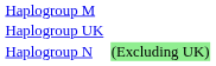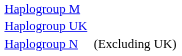Haplogroup N | column 2: lightgreen background -> no background
